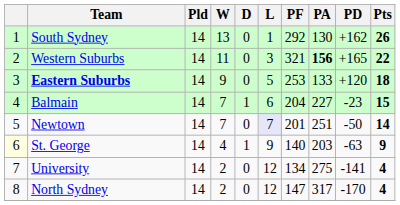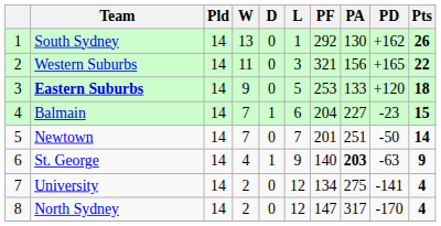Western Suburbs | PA: bold -> normal
Newtown | L: lavender background -> no background
St. George | column 1: lightyellow background -> no background
St. George | PA: normal -> bold
